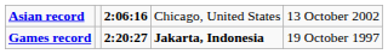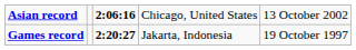Games record | column 4: bold -> normal
